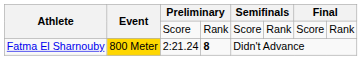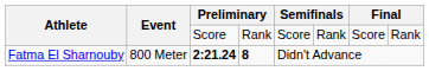Fatma El Sharnouby | Event: gold background -> no background
Fatma El Sharnouby | column 3: normal -> bold
